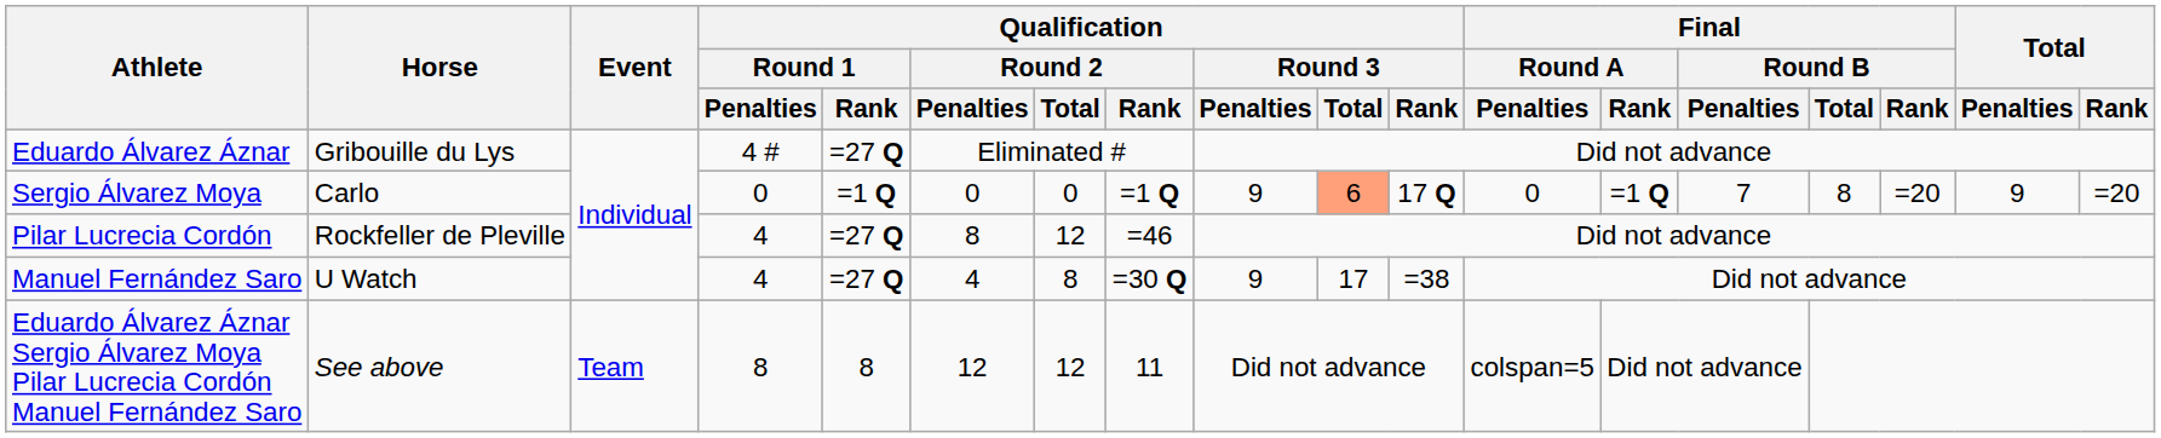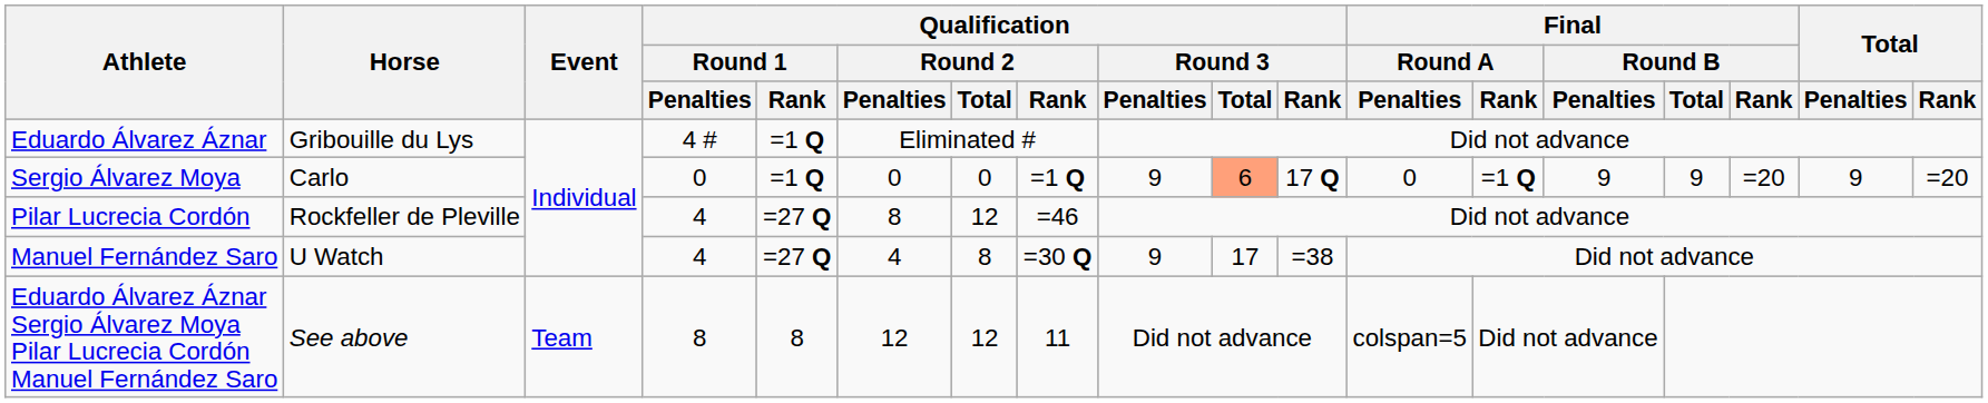Eduardo Álvarez Áznar | Qualification / Round 1 / Rank: =27 Q -> =1 Q
Sergio Álvarez Moya | Final / Round B / Penalties: 7 -> 9
Sergio Álvarez Moya | Final / Round B / Total: 8 -> 9
